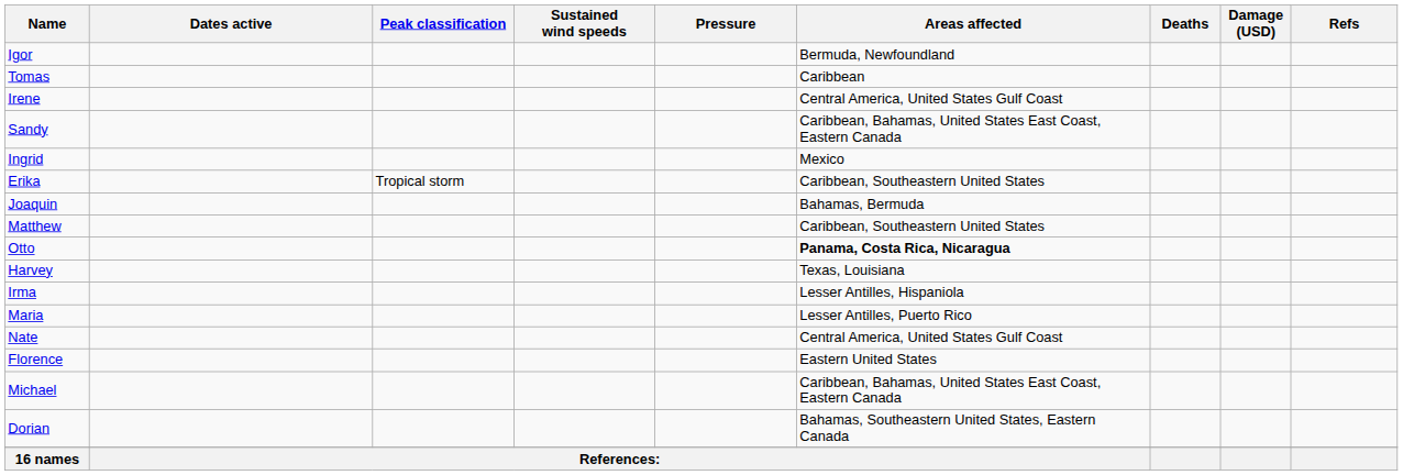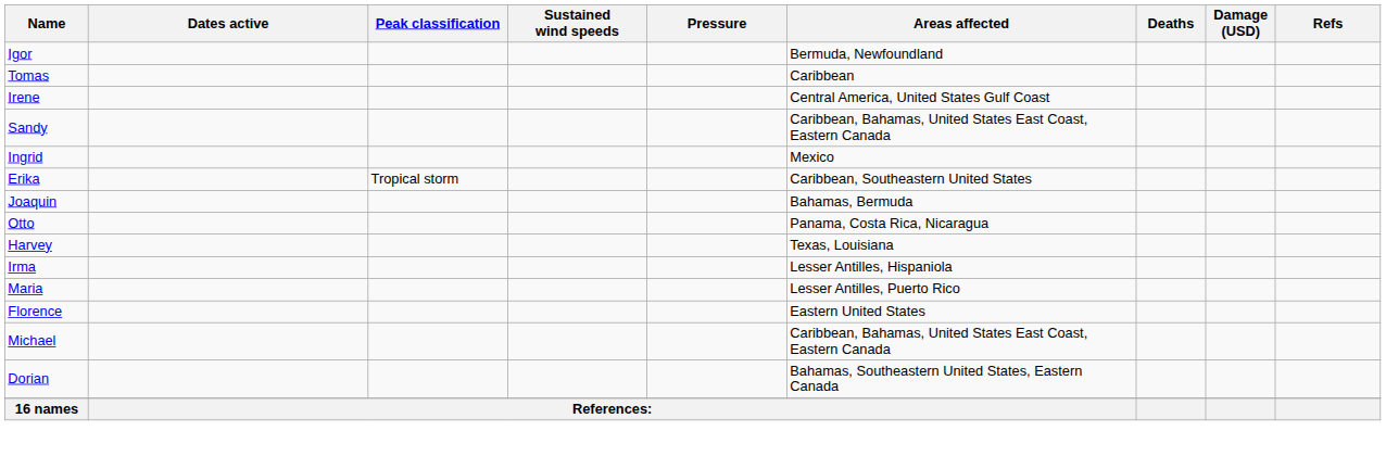- row: Matthew | Caribbean, Southeastern United States
Otto | Areas affected: bold -> normal
- row: Nate | Central America, United States Gulf Coast
